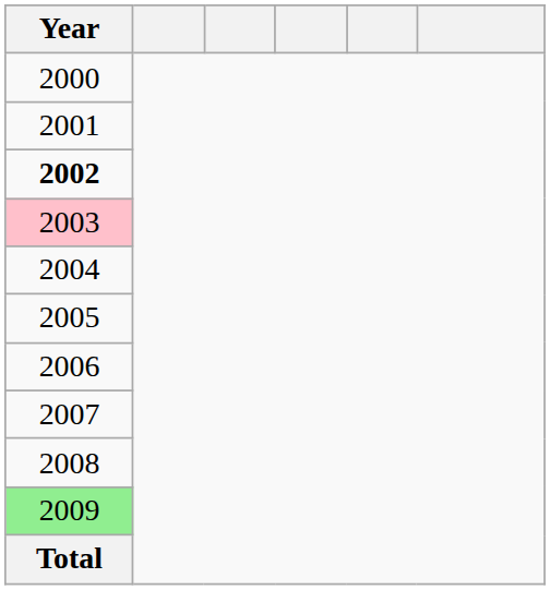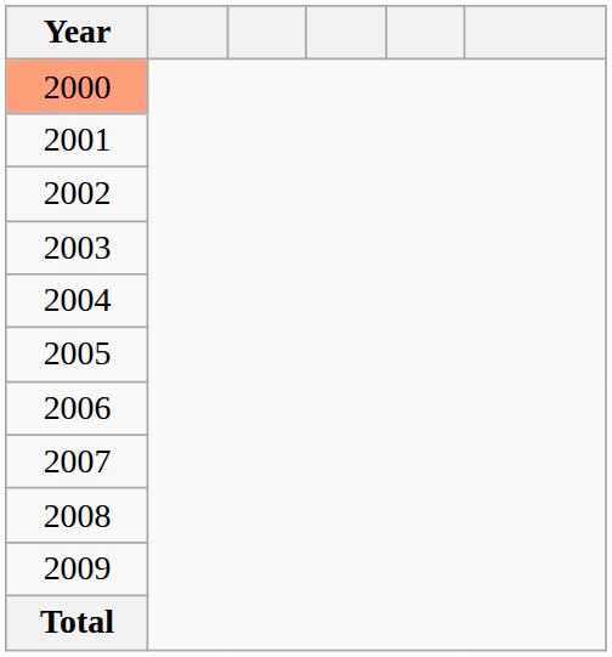2000 | Year: no background -> lightsalmon background
2002 | Year: bold -> normal
2003 | Year: pink background -> no background
2009 | Year: lightgreen background -> no background
